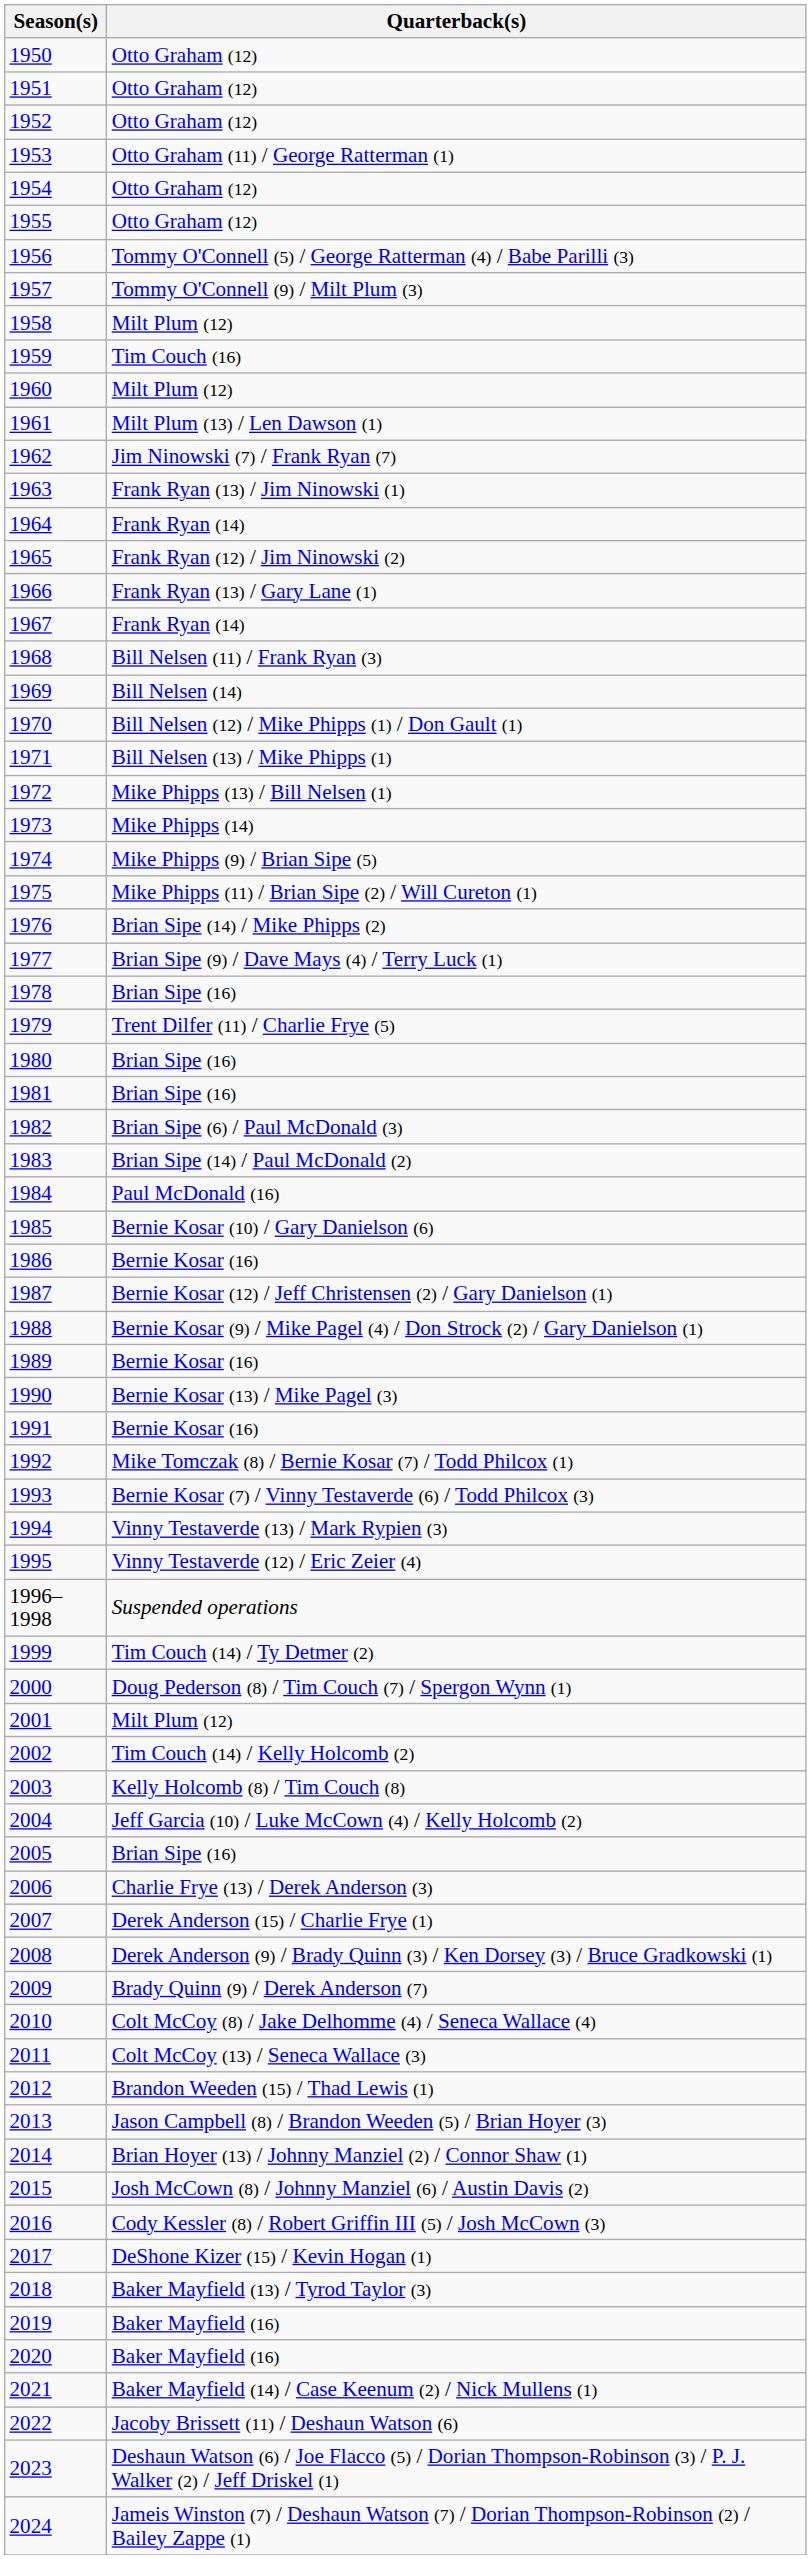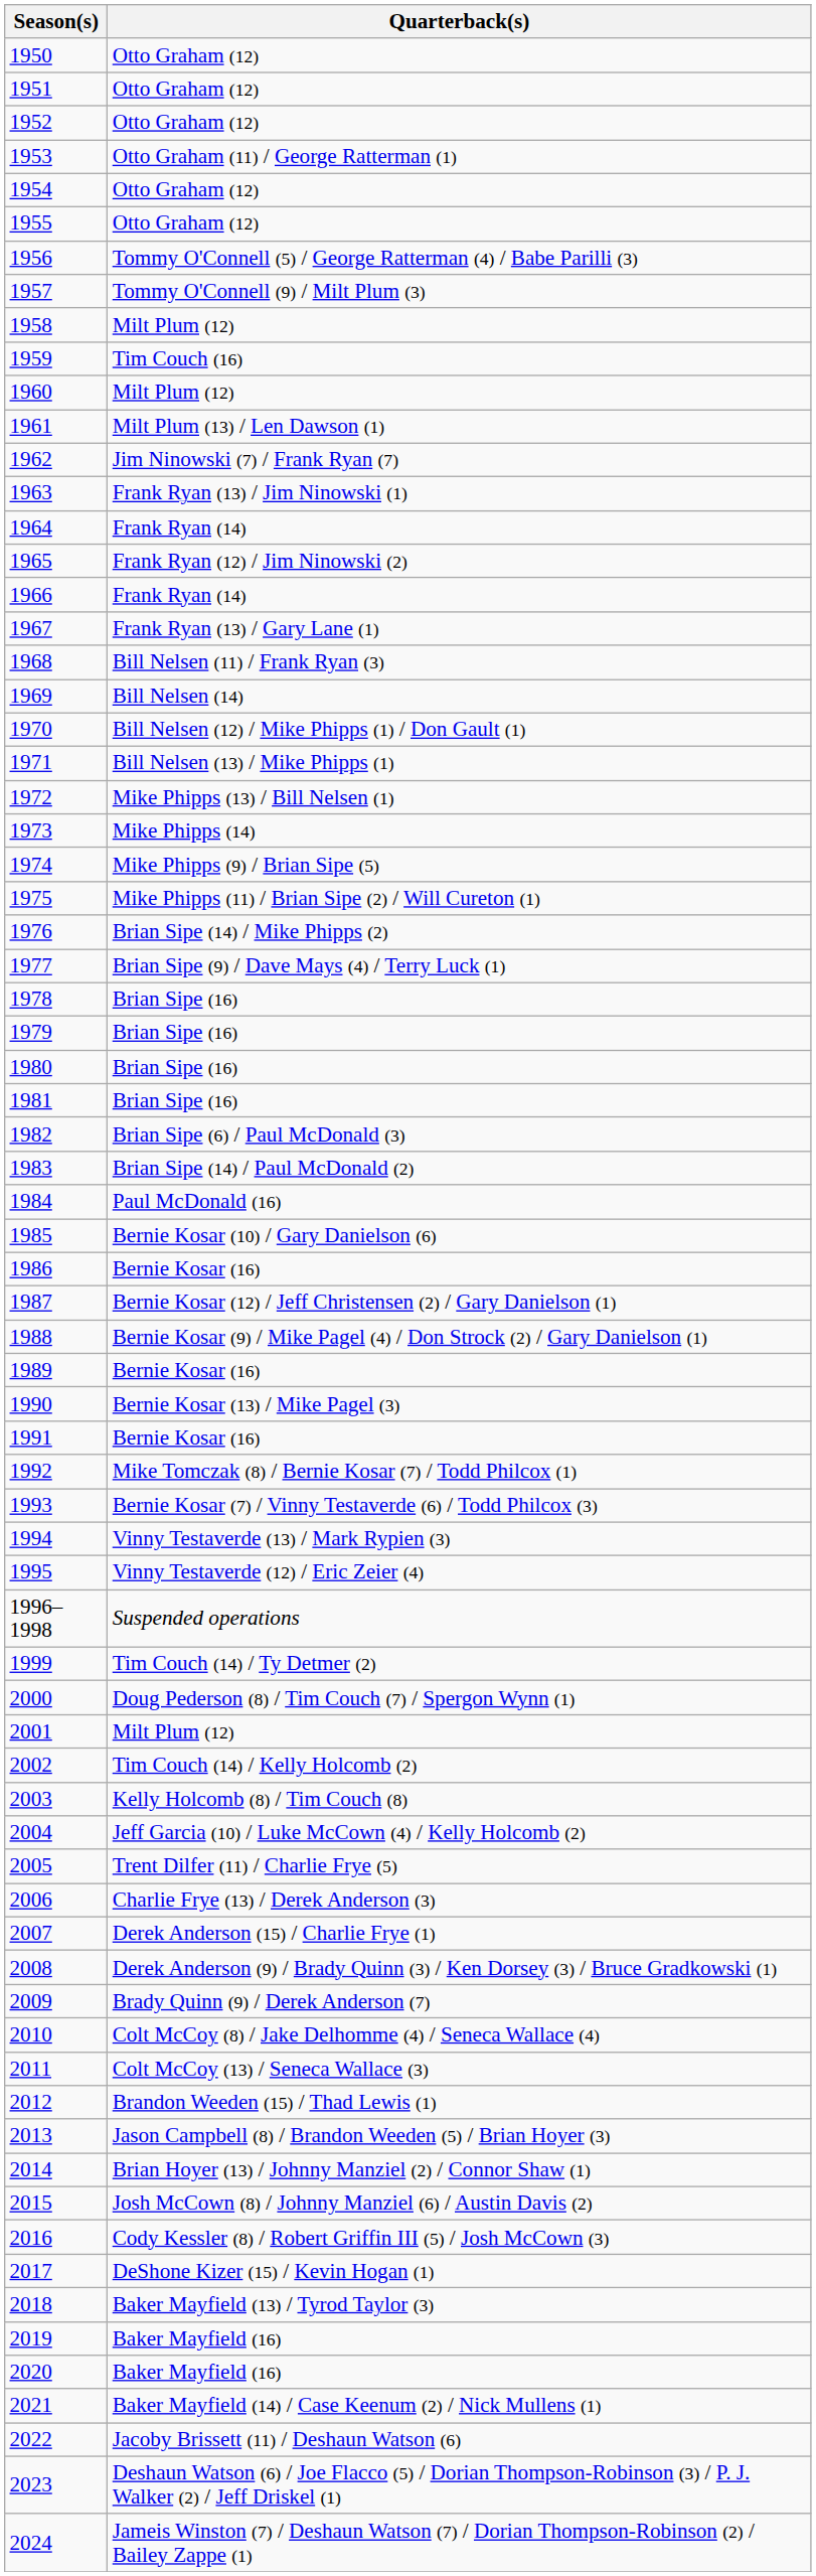1966 | Quarterback(s): Frank Ryan (13) / Gary Lane (1) -> Frank Ryan (14)
1967 | Quarterback(s): Frank Ryan (14) -> Frank Ryan (13) / Gary Lane (1)
1979 | Quarterback(s): Trent Dilfer (11) / Charlie Frye (5) -> Brian Sipe (16)
2005 | Quarterback(s): Brian Sipe (16) -> Trent Dilfer (11) / Charlie Frye (5)
